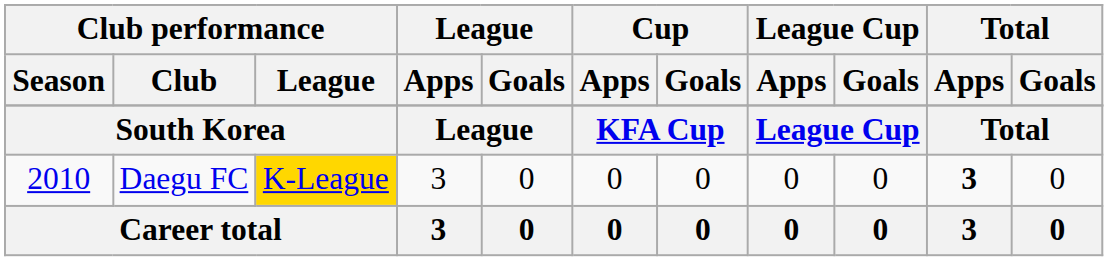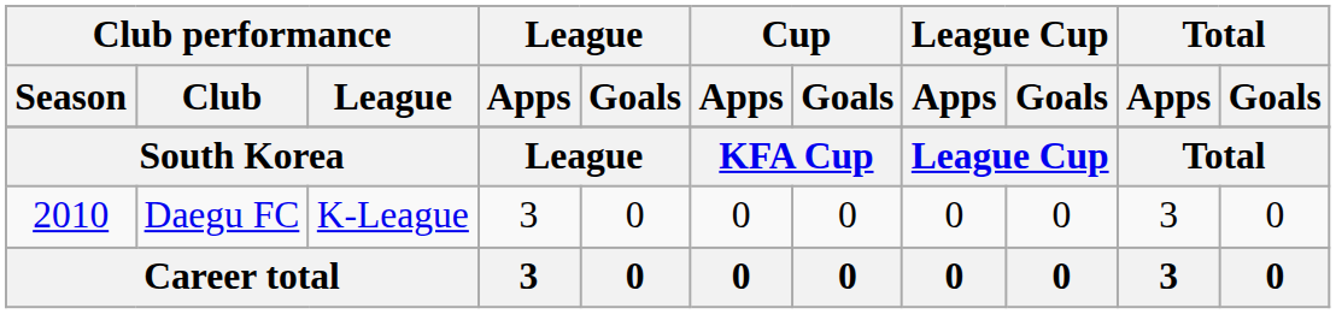Daegu FC | Club performance / League: gold background -> no background
Daegu FC | Total / Apps: bold -> normal
